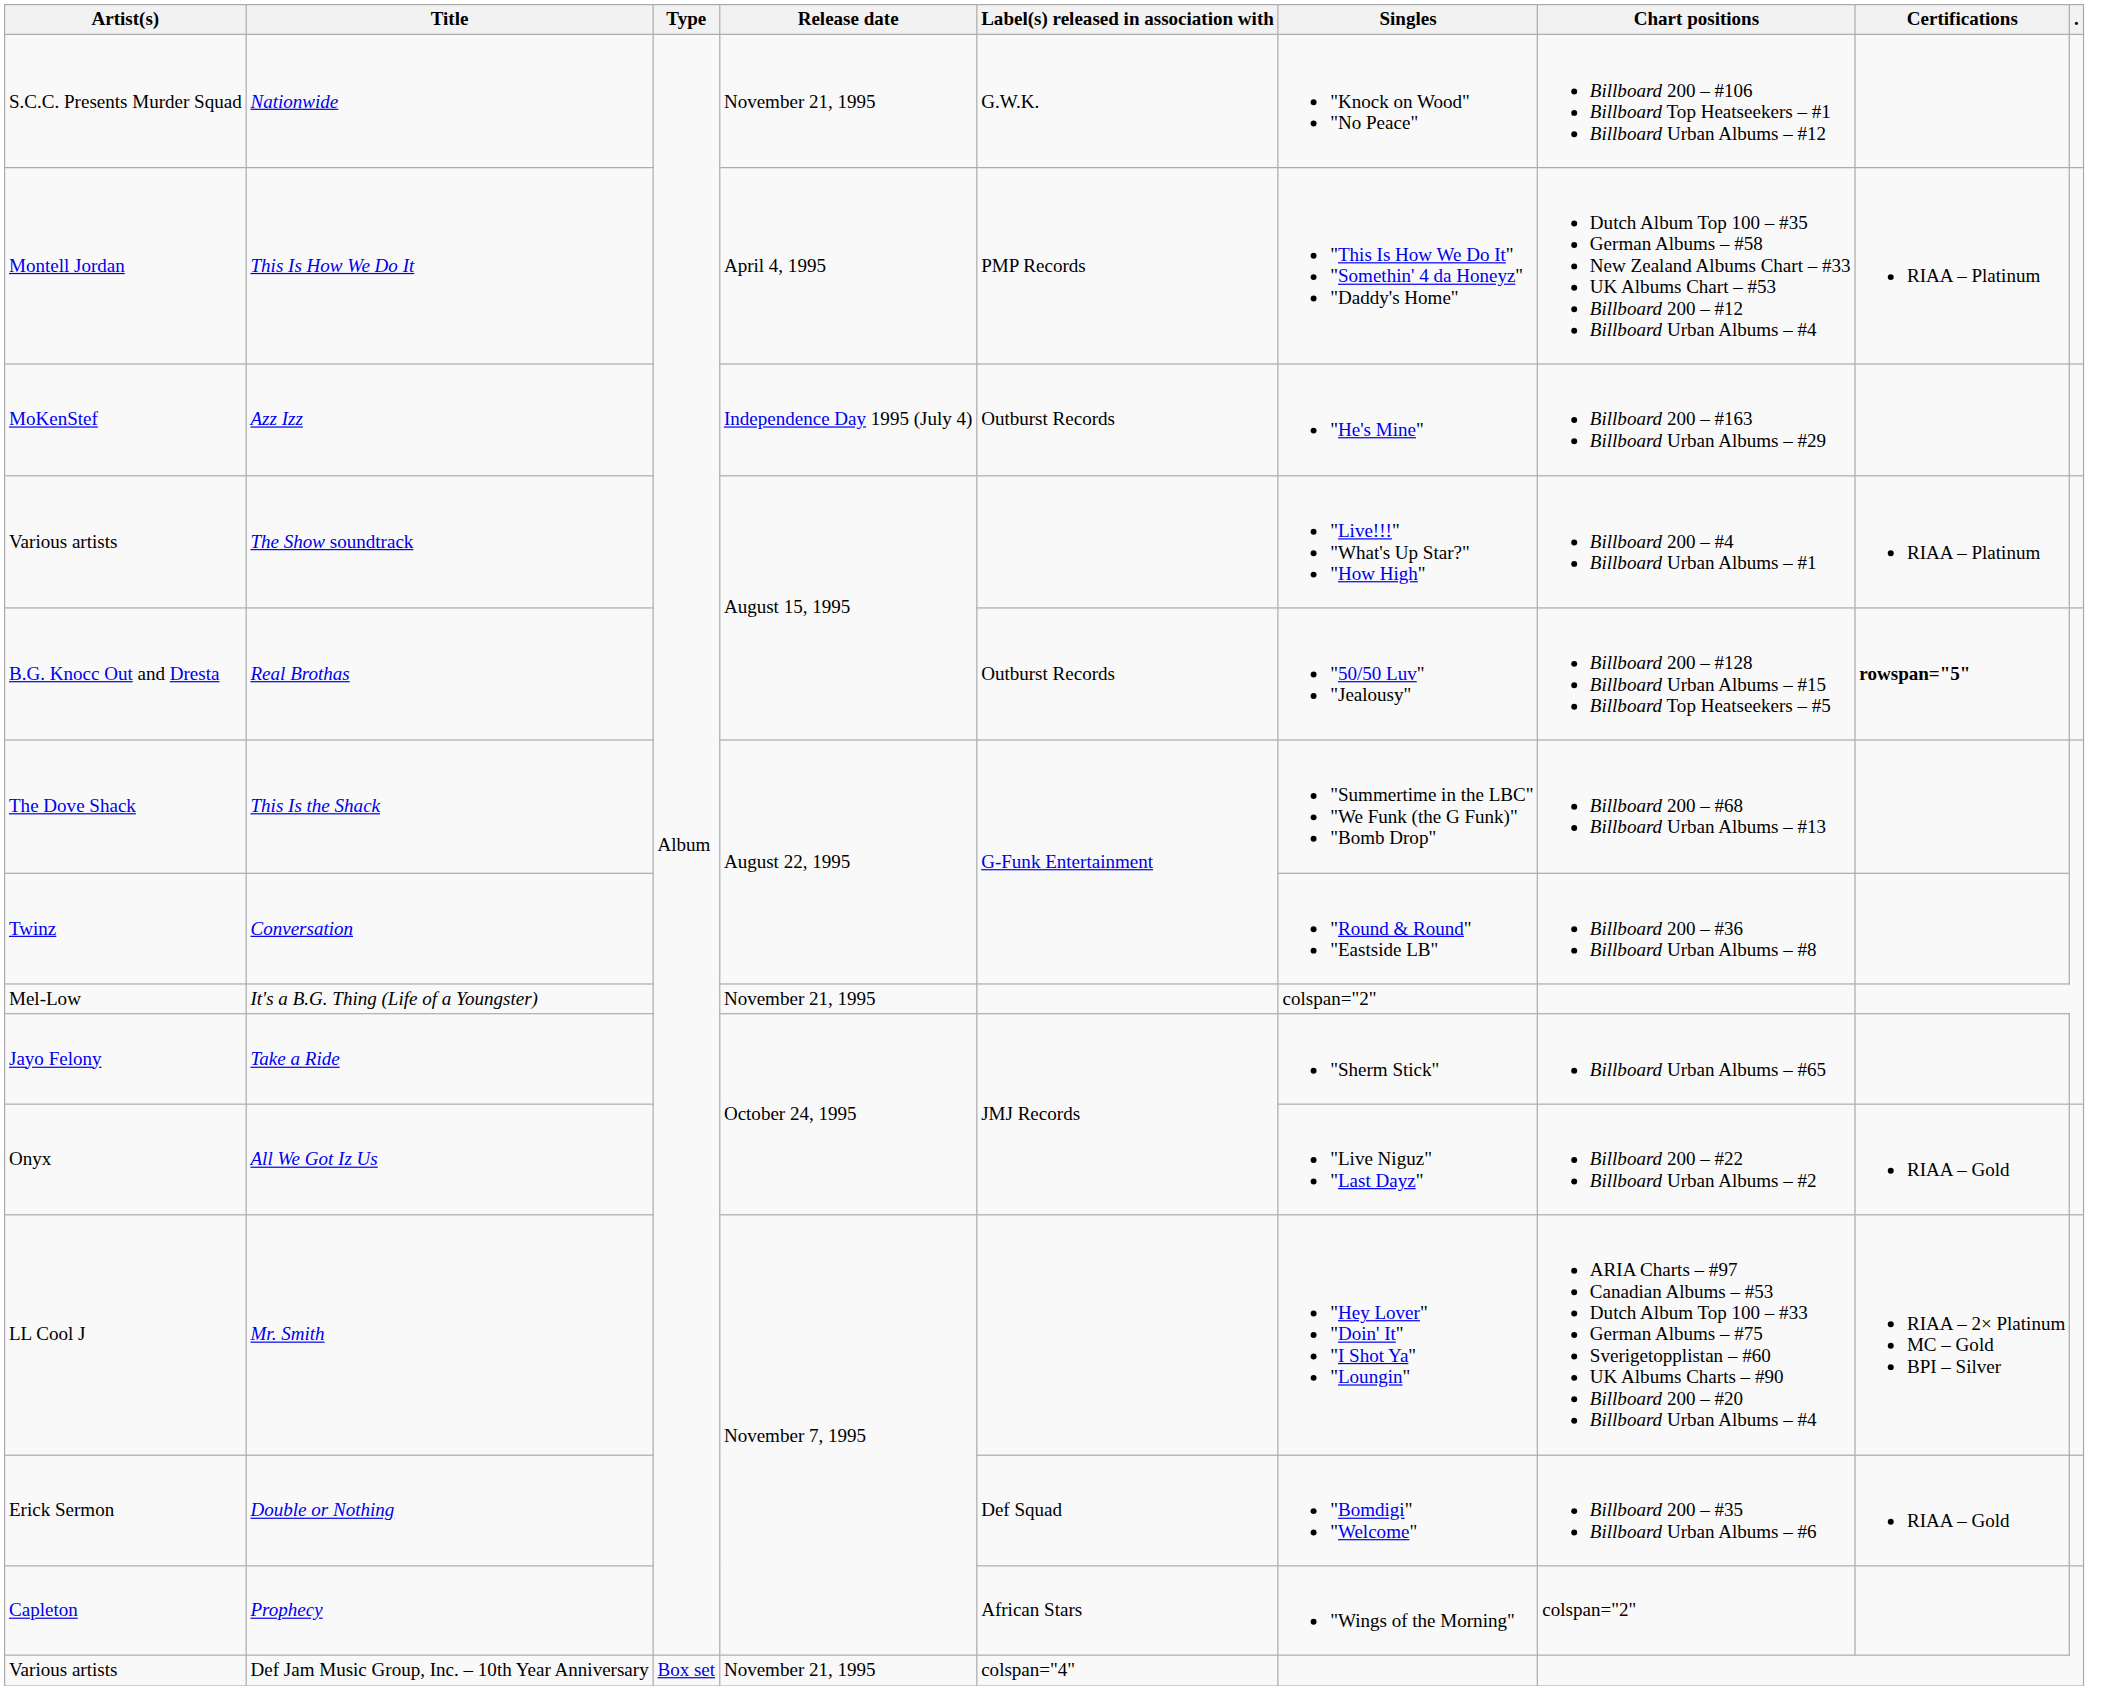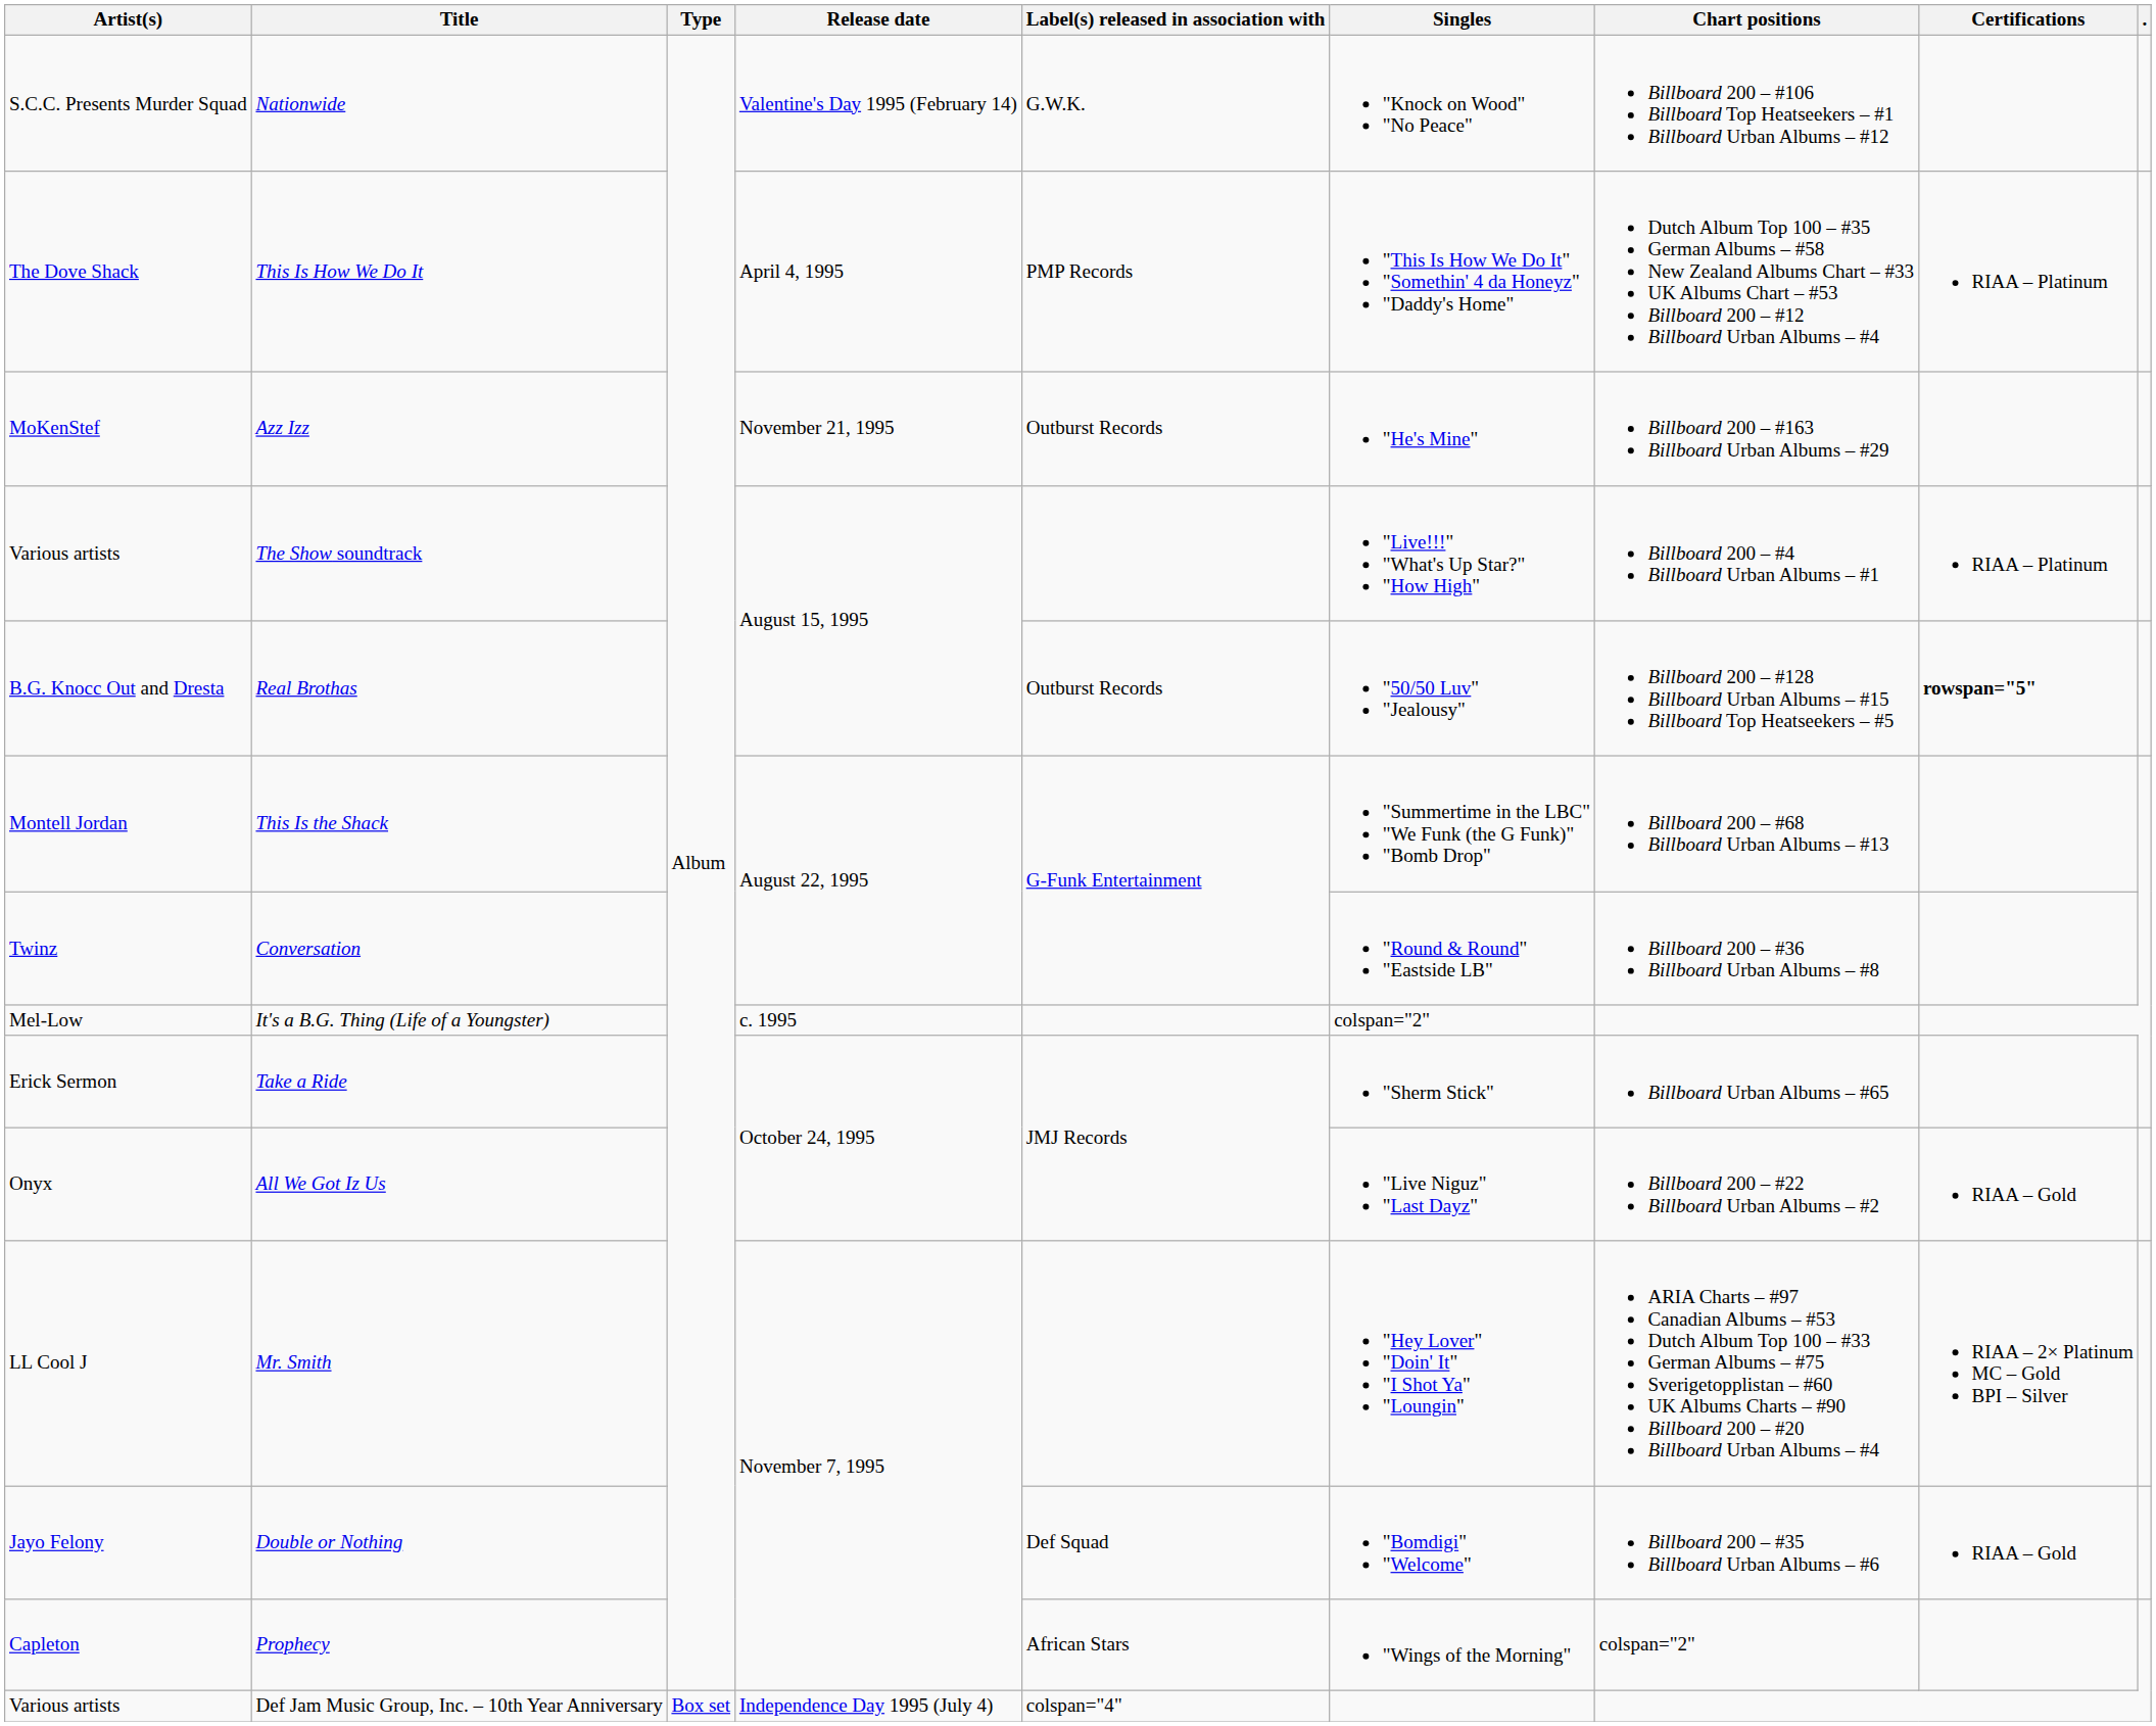Nationwide | Release date: November 21, 1995 -> Valentine's Day 1995 (February 14)
This Is How We Do It | Artist(s): Montell Jordan -> The Dove Shack
Azz Izz | Release date: Independence Day 1995 (July 4) -> November 21, 1995
This Is the Shack | Artist(s): The Dove Shack -> Montell Jordan
It's a B.G. Thing (Life of a Youngster) | Release date: November 21, 1995 -> c. 1995
Take a Ride | Artist(s): Jayo Felony -> Erick Sermon
Double or Nothing | Artist(s): Erick Sermon -> Jayo Felony
Def Jam Music Group, Inc. – 10th Year Anniversary | Release date: November 21, 1995 -> Independence Day 1995 (July 4)
